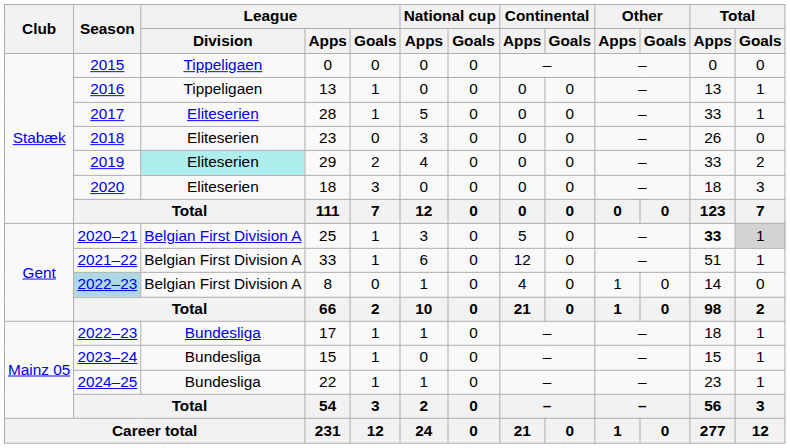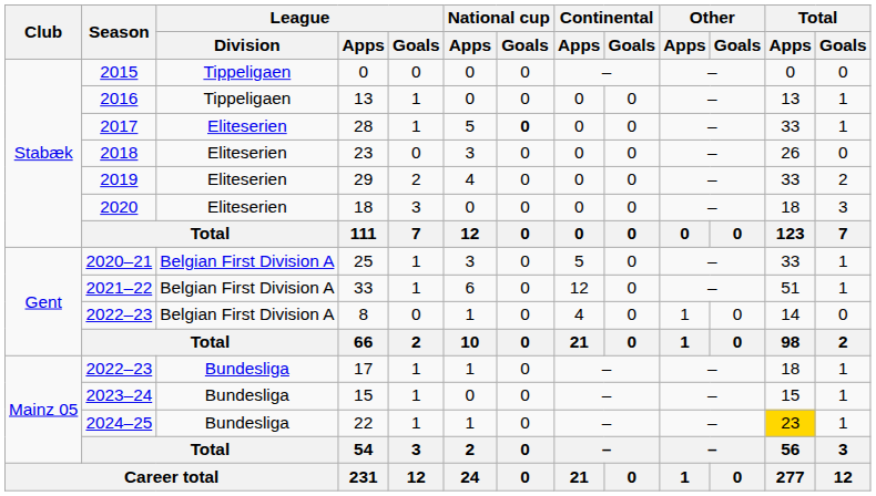28 | National cup / Goals: normal -> bold
29 | League / Division: paleturquoise background -> no background
25 | Total / Apps: bold -> normal
25 | Total / Goals: lightgrey background -> no background
8 | Season: lightblue background -> no background
22 | Total / Apps: no background -> gold background
